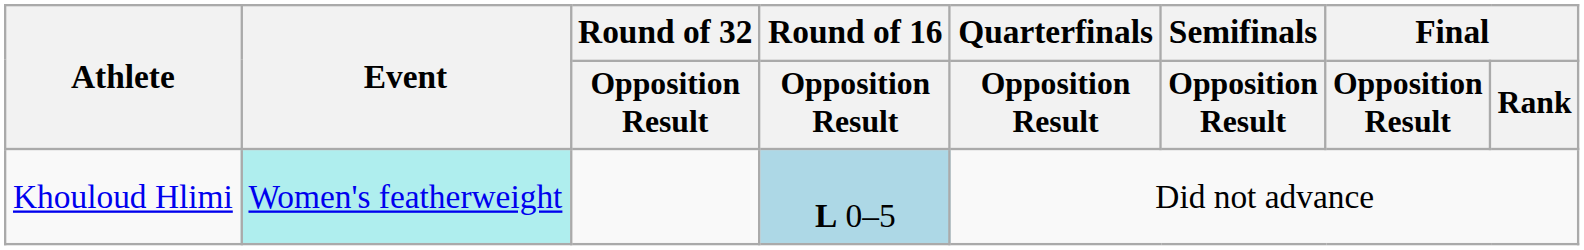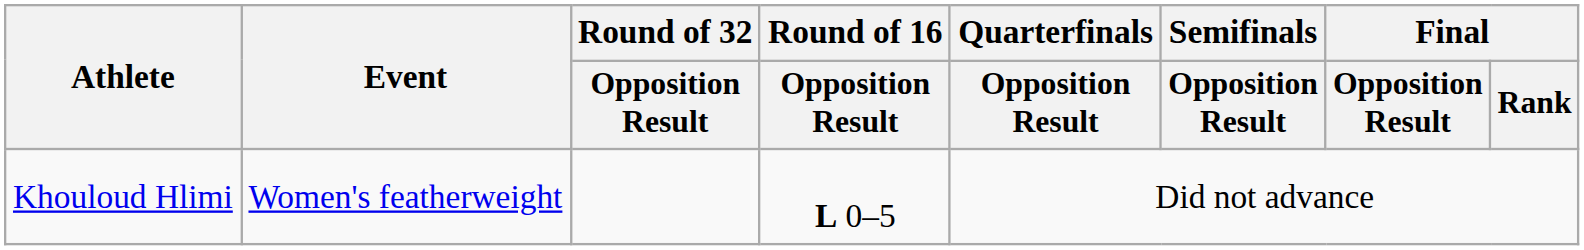Khouloud Hlimi | Event: paleturquoise background -> no background
Khouloud Hlimi | Round of 16 / Opposition Result: lightblue background -> no background
